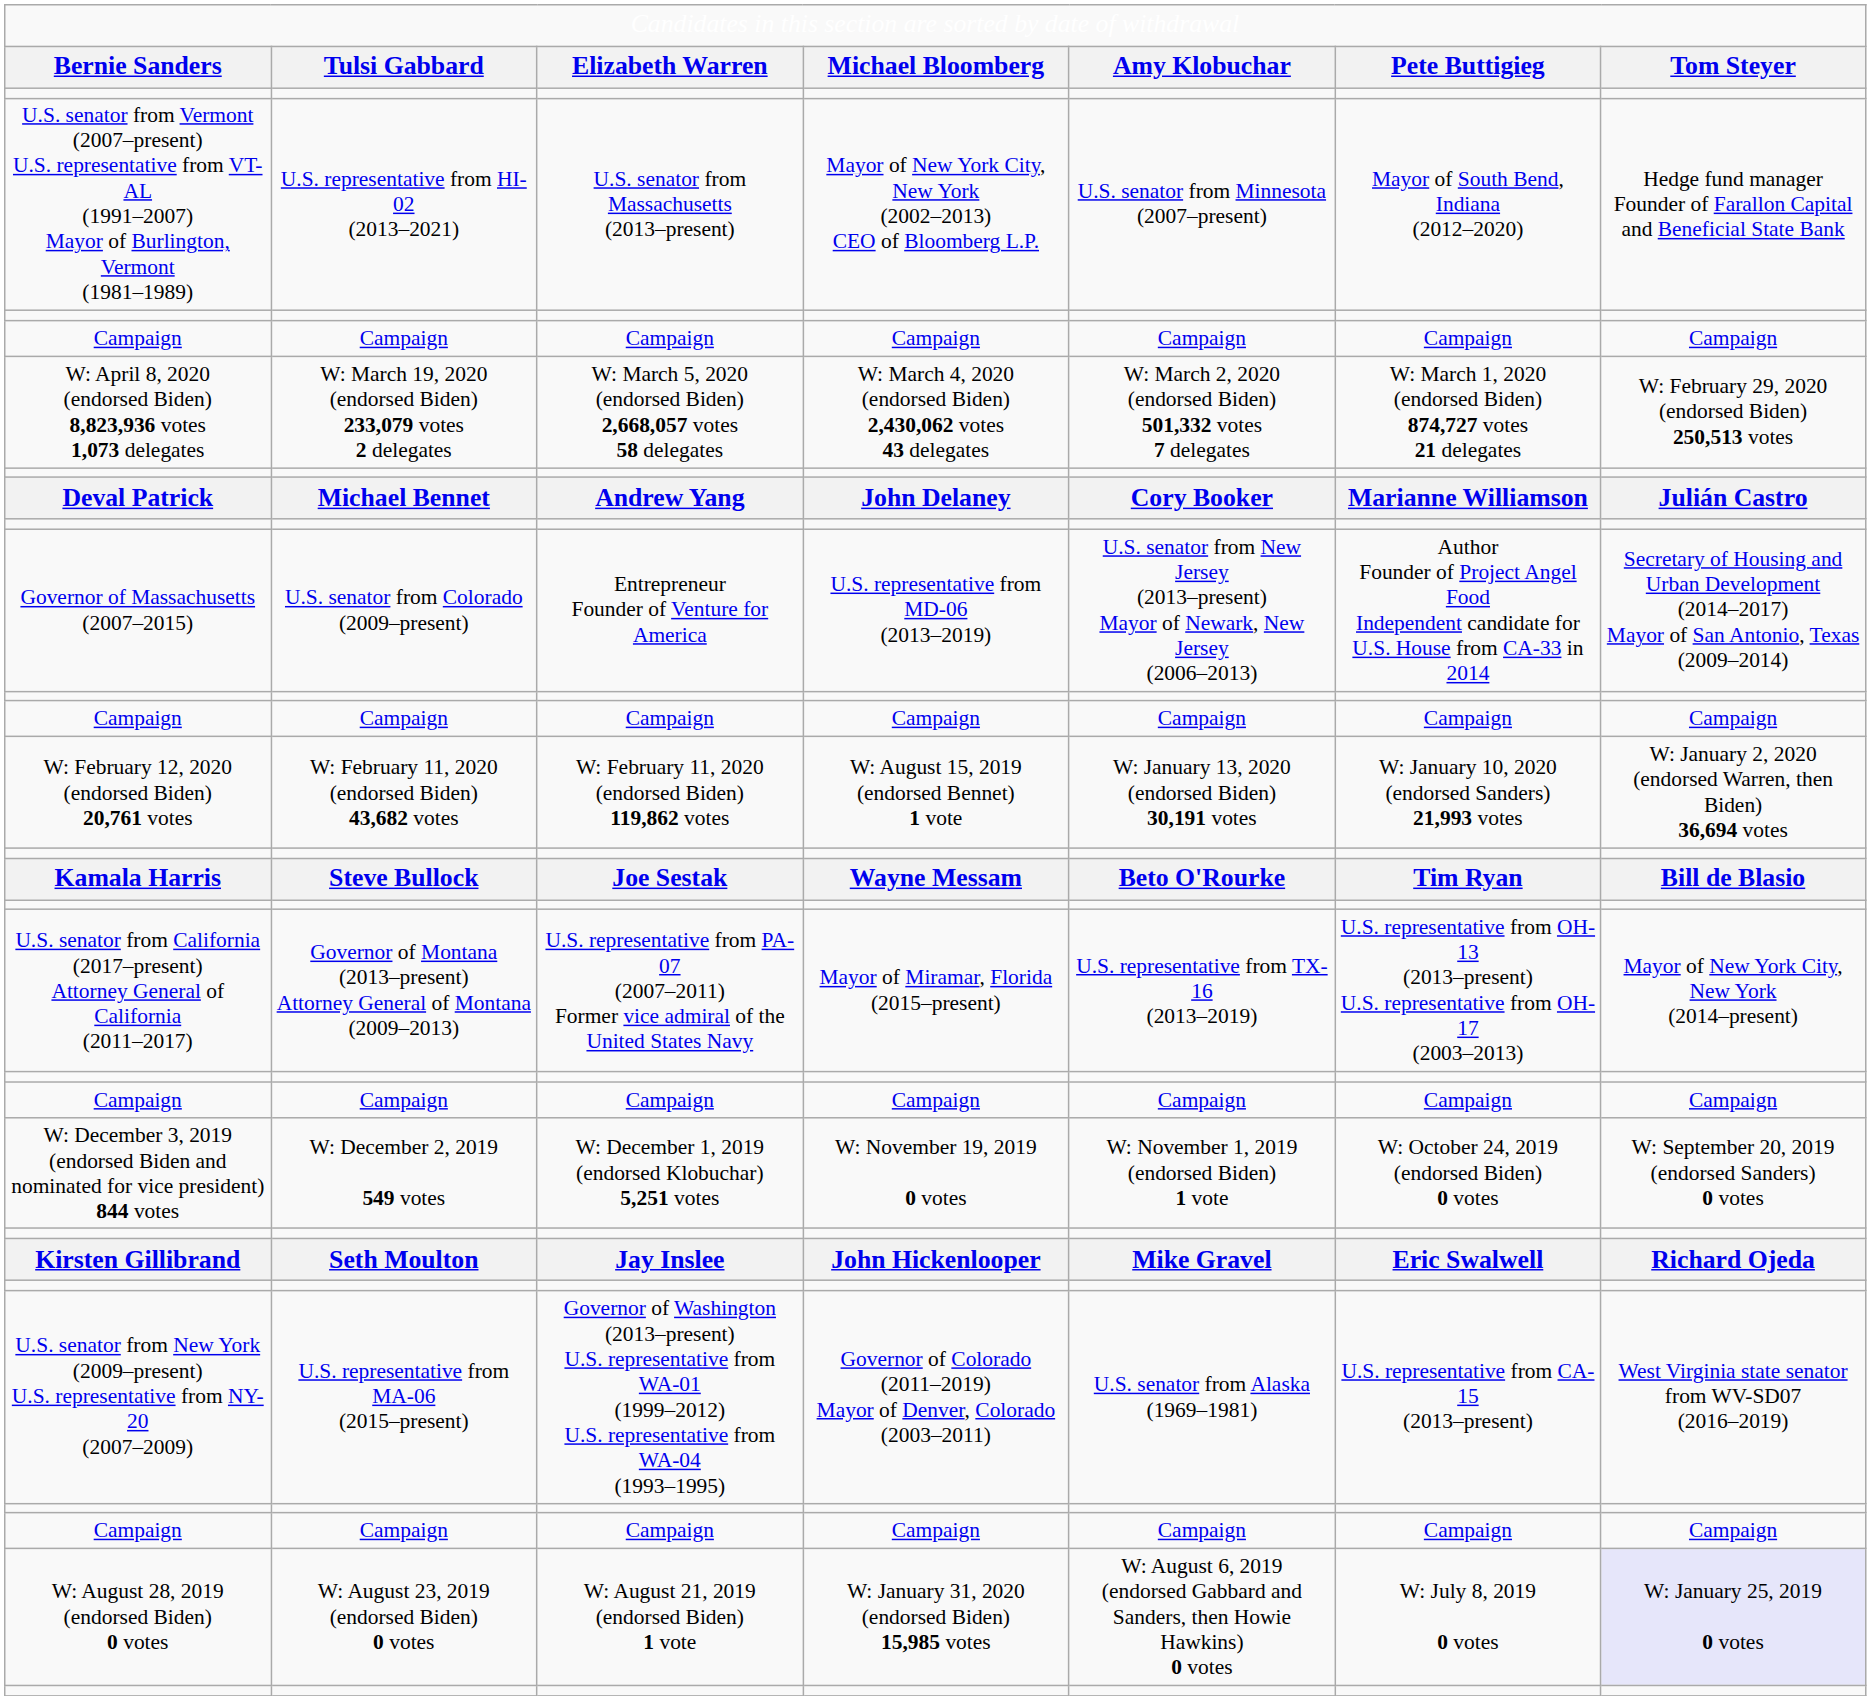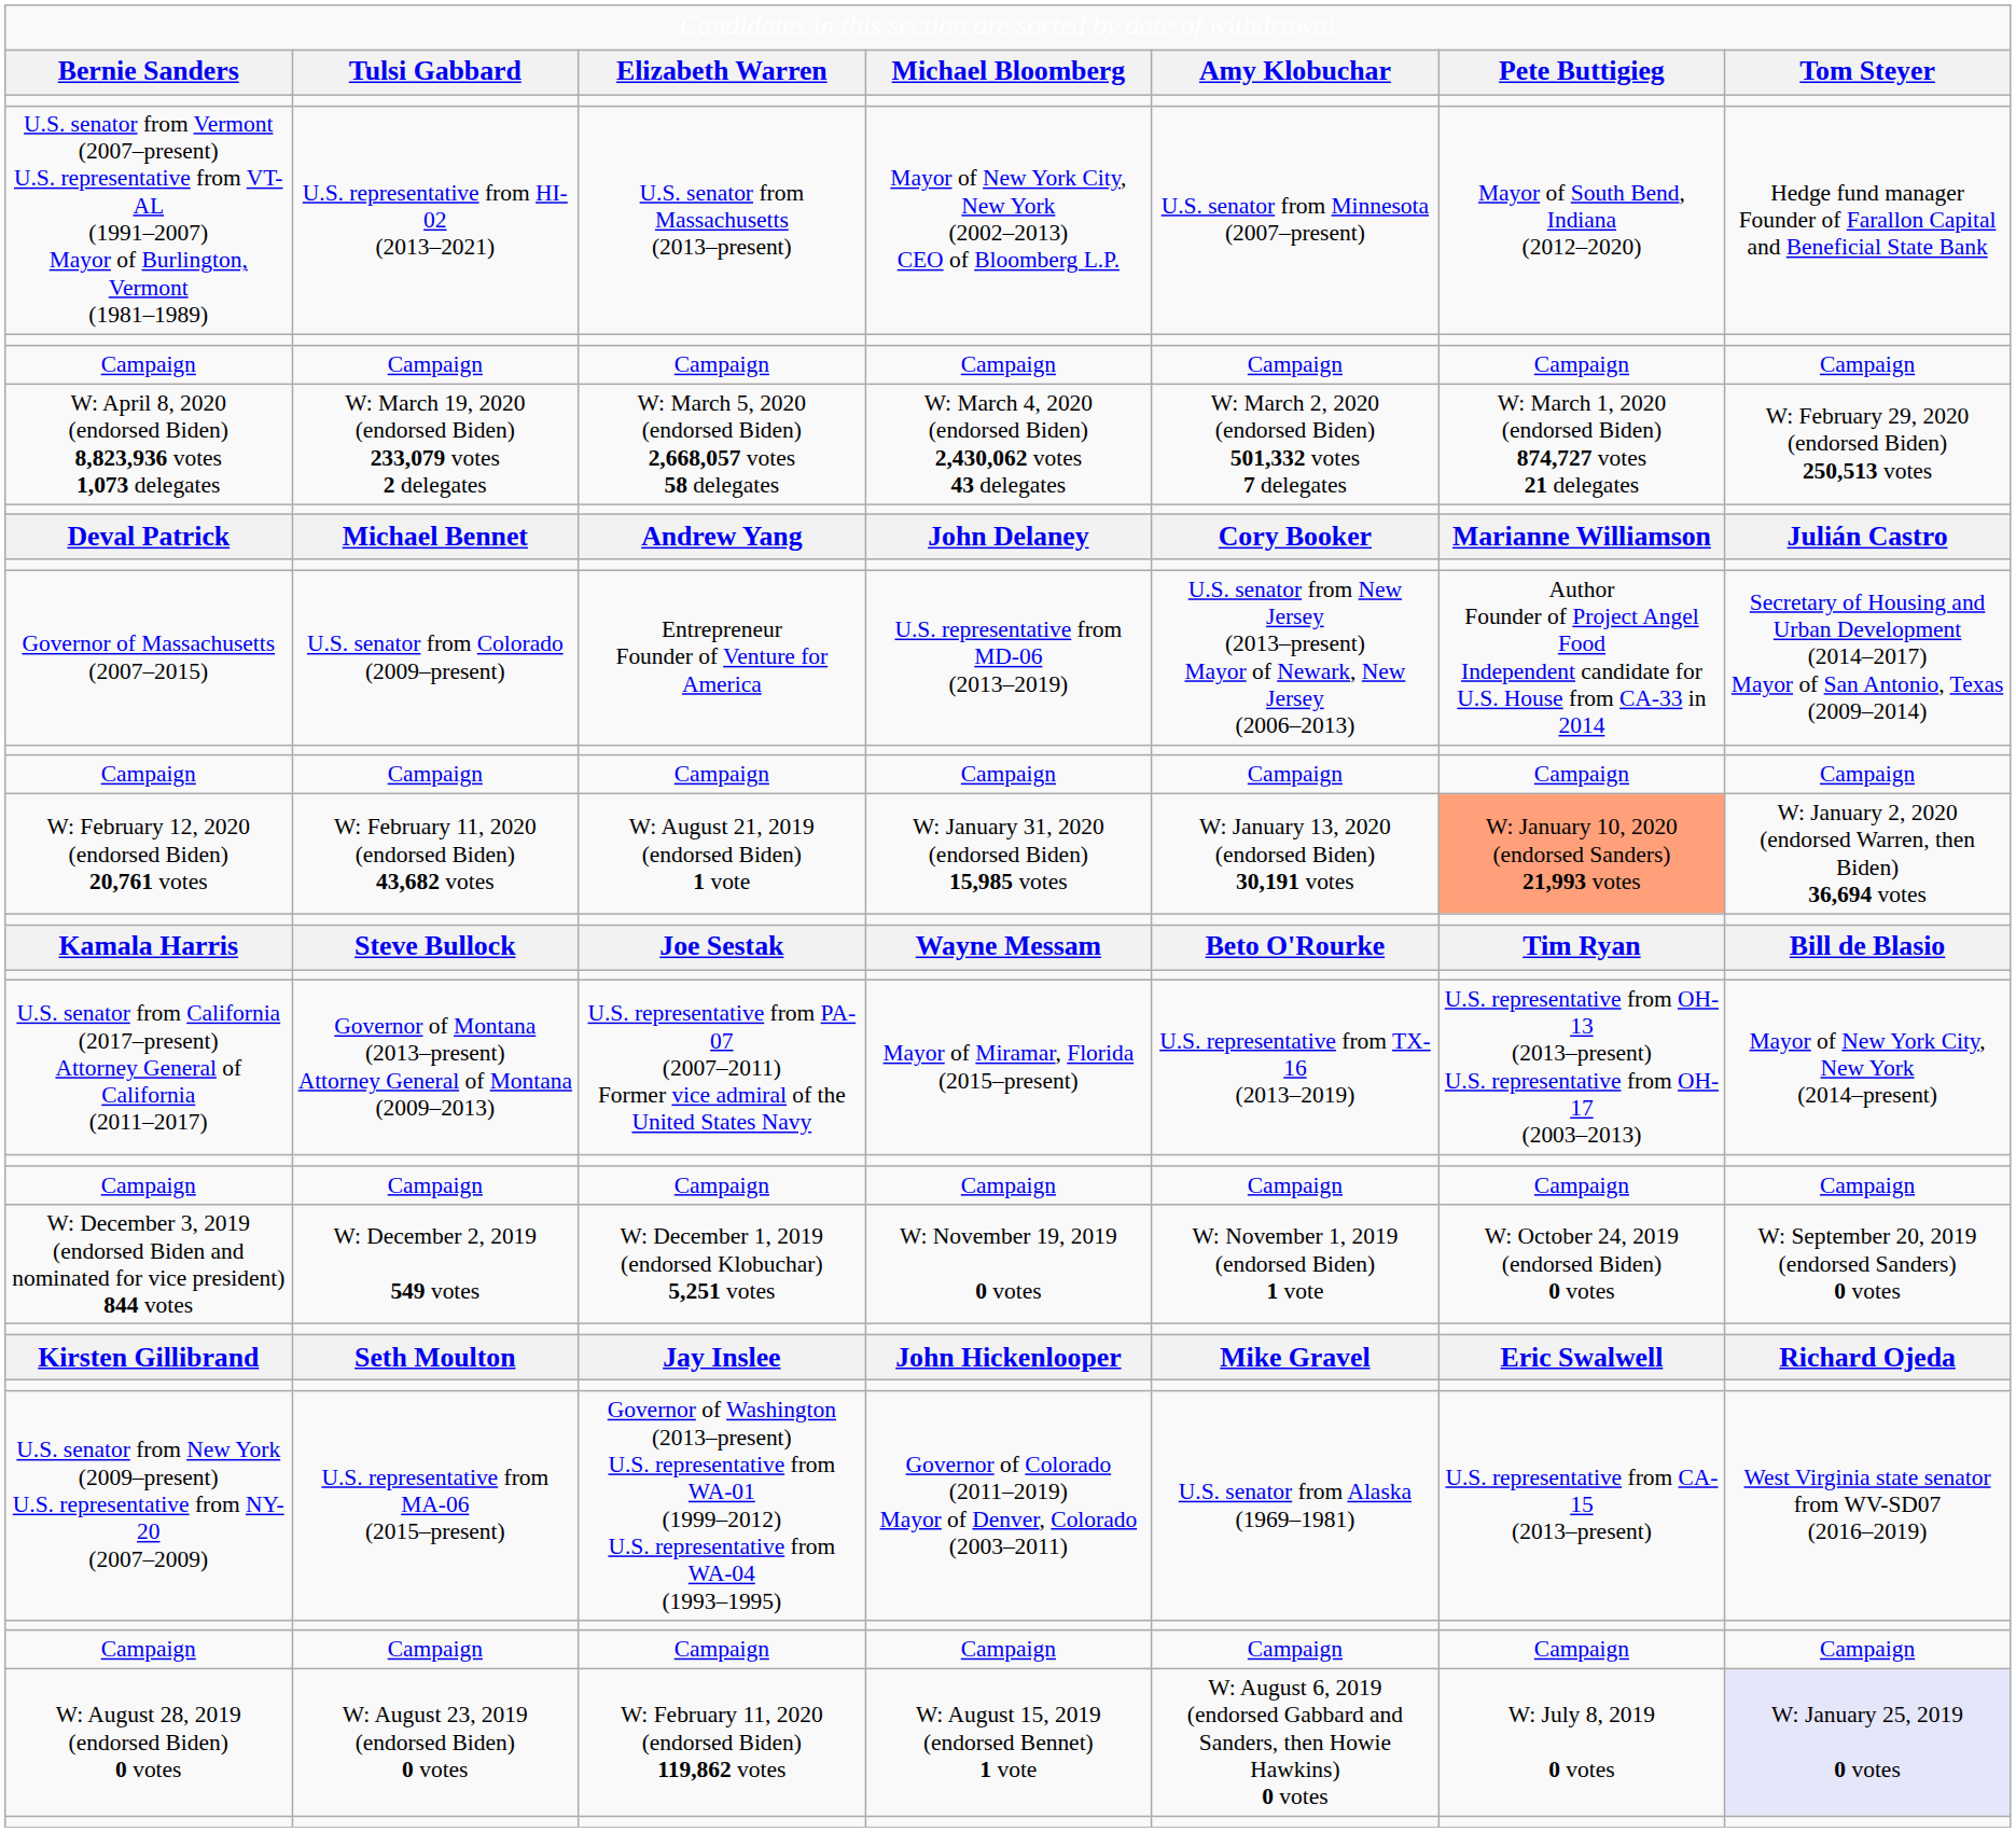W: February 12, 2020 (endorsed Biden) 20,761 votes | column 3: W: February 11, 2020 (endorsed Biden) 119,862 votes -> W: August 21, 2019 (endorsed Biden) 1 vote
W: February 12, 2020 (endorsed Biden) 20,761 votes | column 4: W: August 15, 2019 (endorsed Bennet) 1 vote -> W: January 31, 2020 (endorsed Biden) 15,985 votes
W: February 12, 2020 (endorsed Biden) 20,761 votes | column 6: no background -> lightsalmon background
W: August 28, 2019 (endorsed Biden) 0 votes | column 3: W: August 21, 2019 (endorsed Biden) 1 vote -> W: February 11, 2020 (endorsed Biden) 119,862 votes
W: August 28, 2019 (endorsed Biden) 0 votes | column 4: W: January 31, 2020 (endorsed Biden) 15,985 votes -> W: August 15, 2019 (endorsed Bennet) 1 vote
